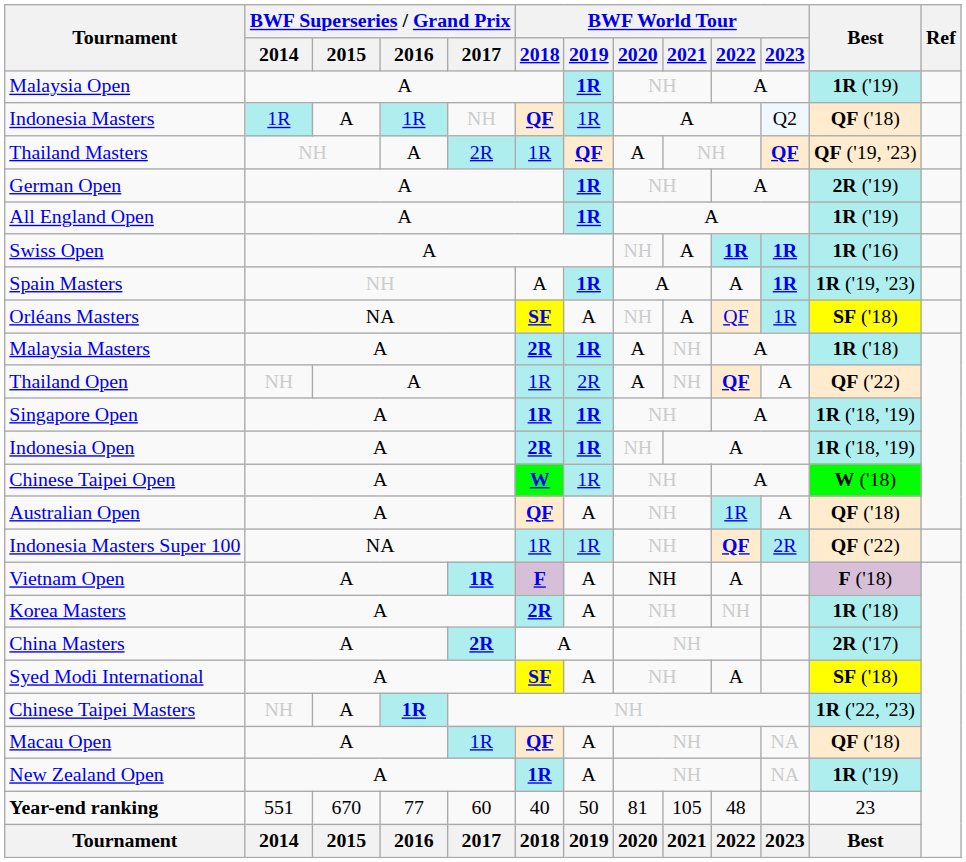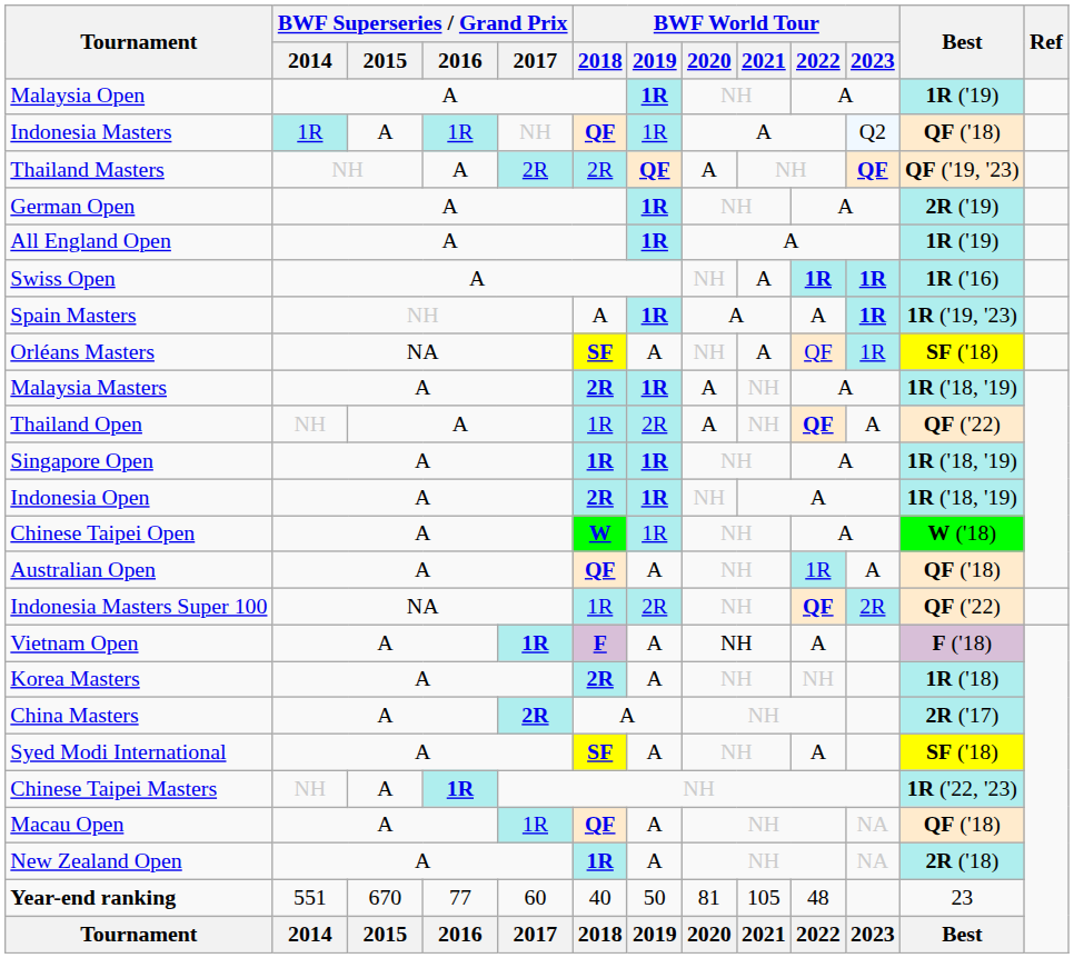Thailand Masters | BWF World Tour / 2018: 1R -> 2R
Malaysia Masters | Best: 1R ('18) -> 1R ('18, '19)
Indonesia Masters Super 100 | BWF World Tour / 2019: 1R -> 2R
New Zealand Open | Best: 1R ('19) -> 2R ('18)
